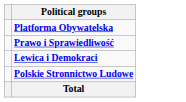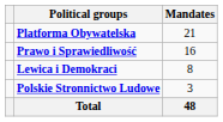+ column: Mandates | 21 | 16 | 8 | 3 | 48
